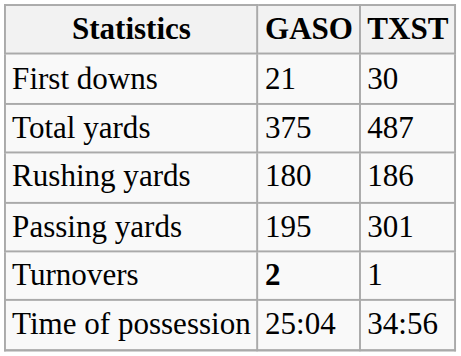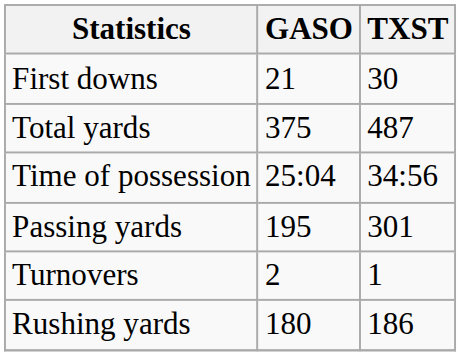rows swapped: Rushing yards <-> Time of possession
Turnovers | GASO: bold -> normal
